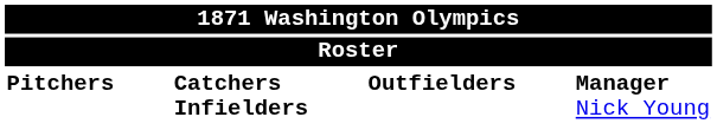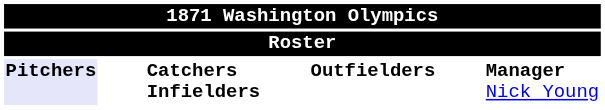Pitchers | column 1: no background -> lavender background
